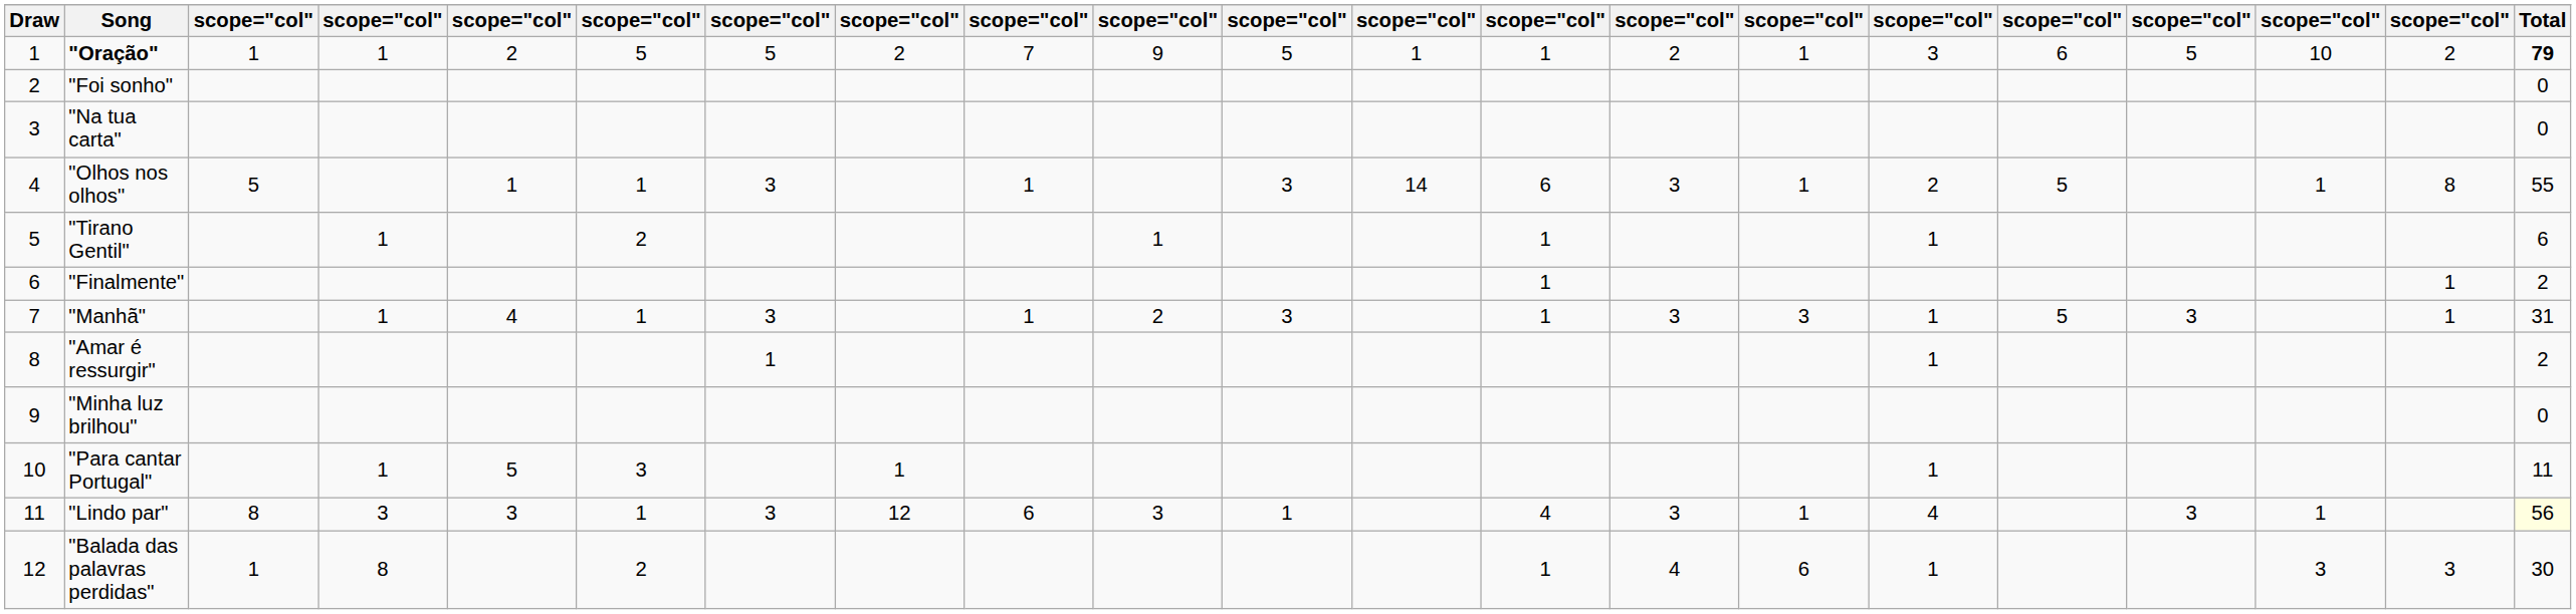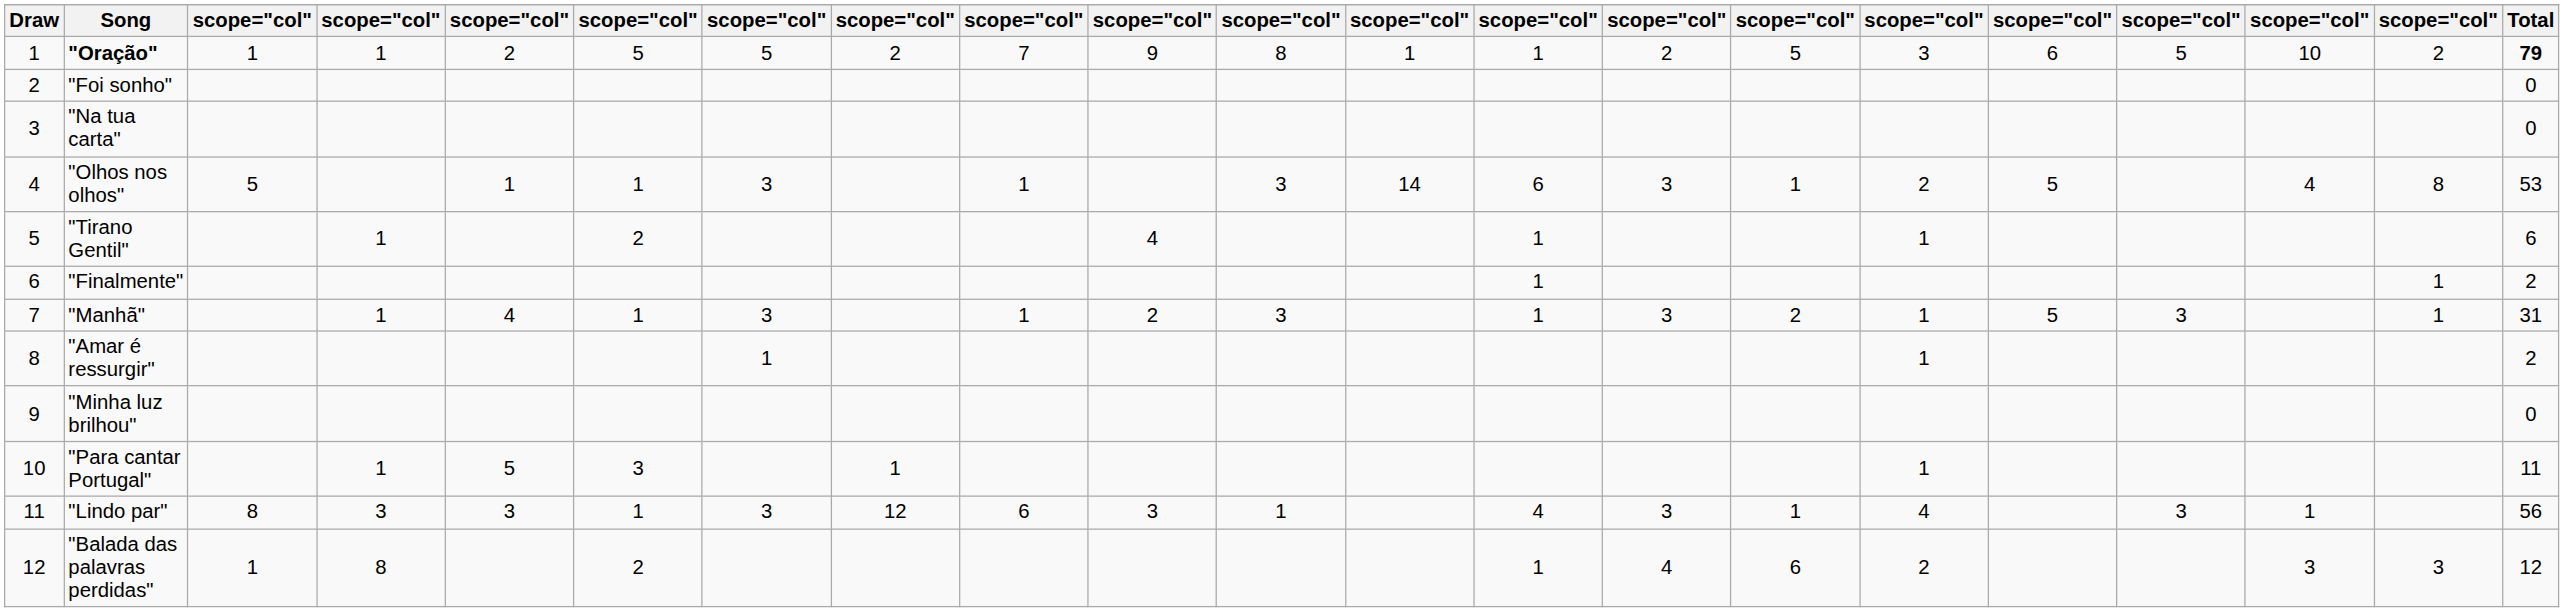"Oração" | column 11: 5 -> 8
"Oração" | column 15: 1 -> 5
"Olhos nos olhos" | column 19: 1 -> 4
"Olhos nos olhos" | Total: 55 -> 53
"Tirano Gentil" | column 10: 1 -> 4
"Manhã" | column 15: 3 -> 2
"Lindo par" | Total: lightyellow background -> no background
"Balada das palavras perdidas" | column 16: 1 -> 2
"Balada das palavras perdidas" | Total: 30 -> 12
